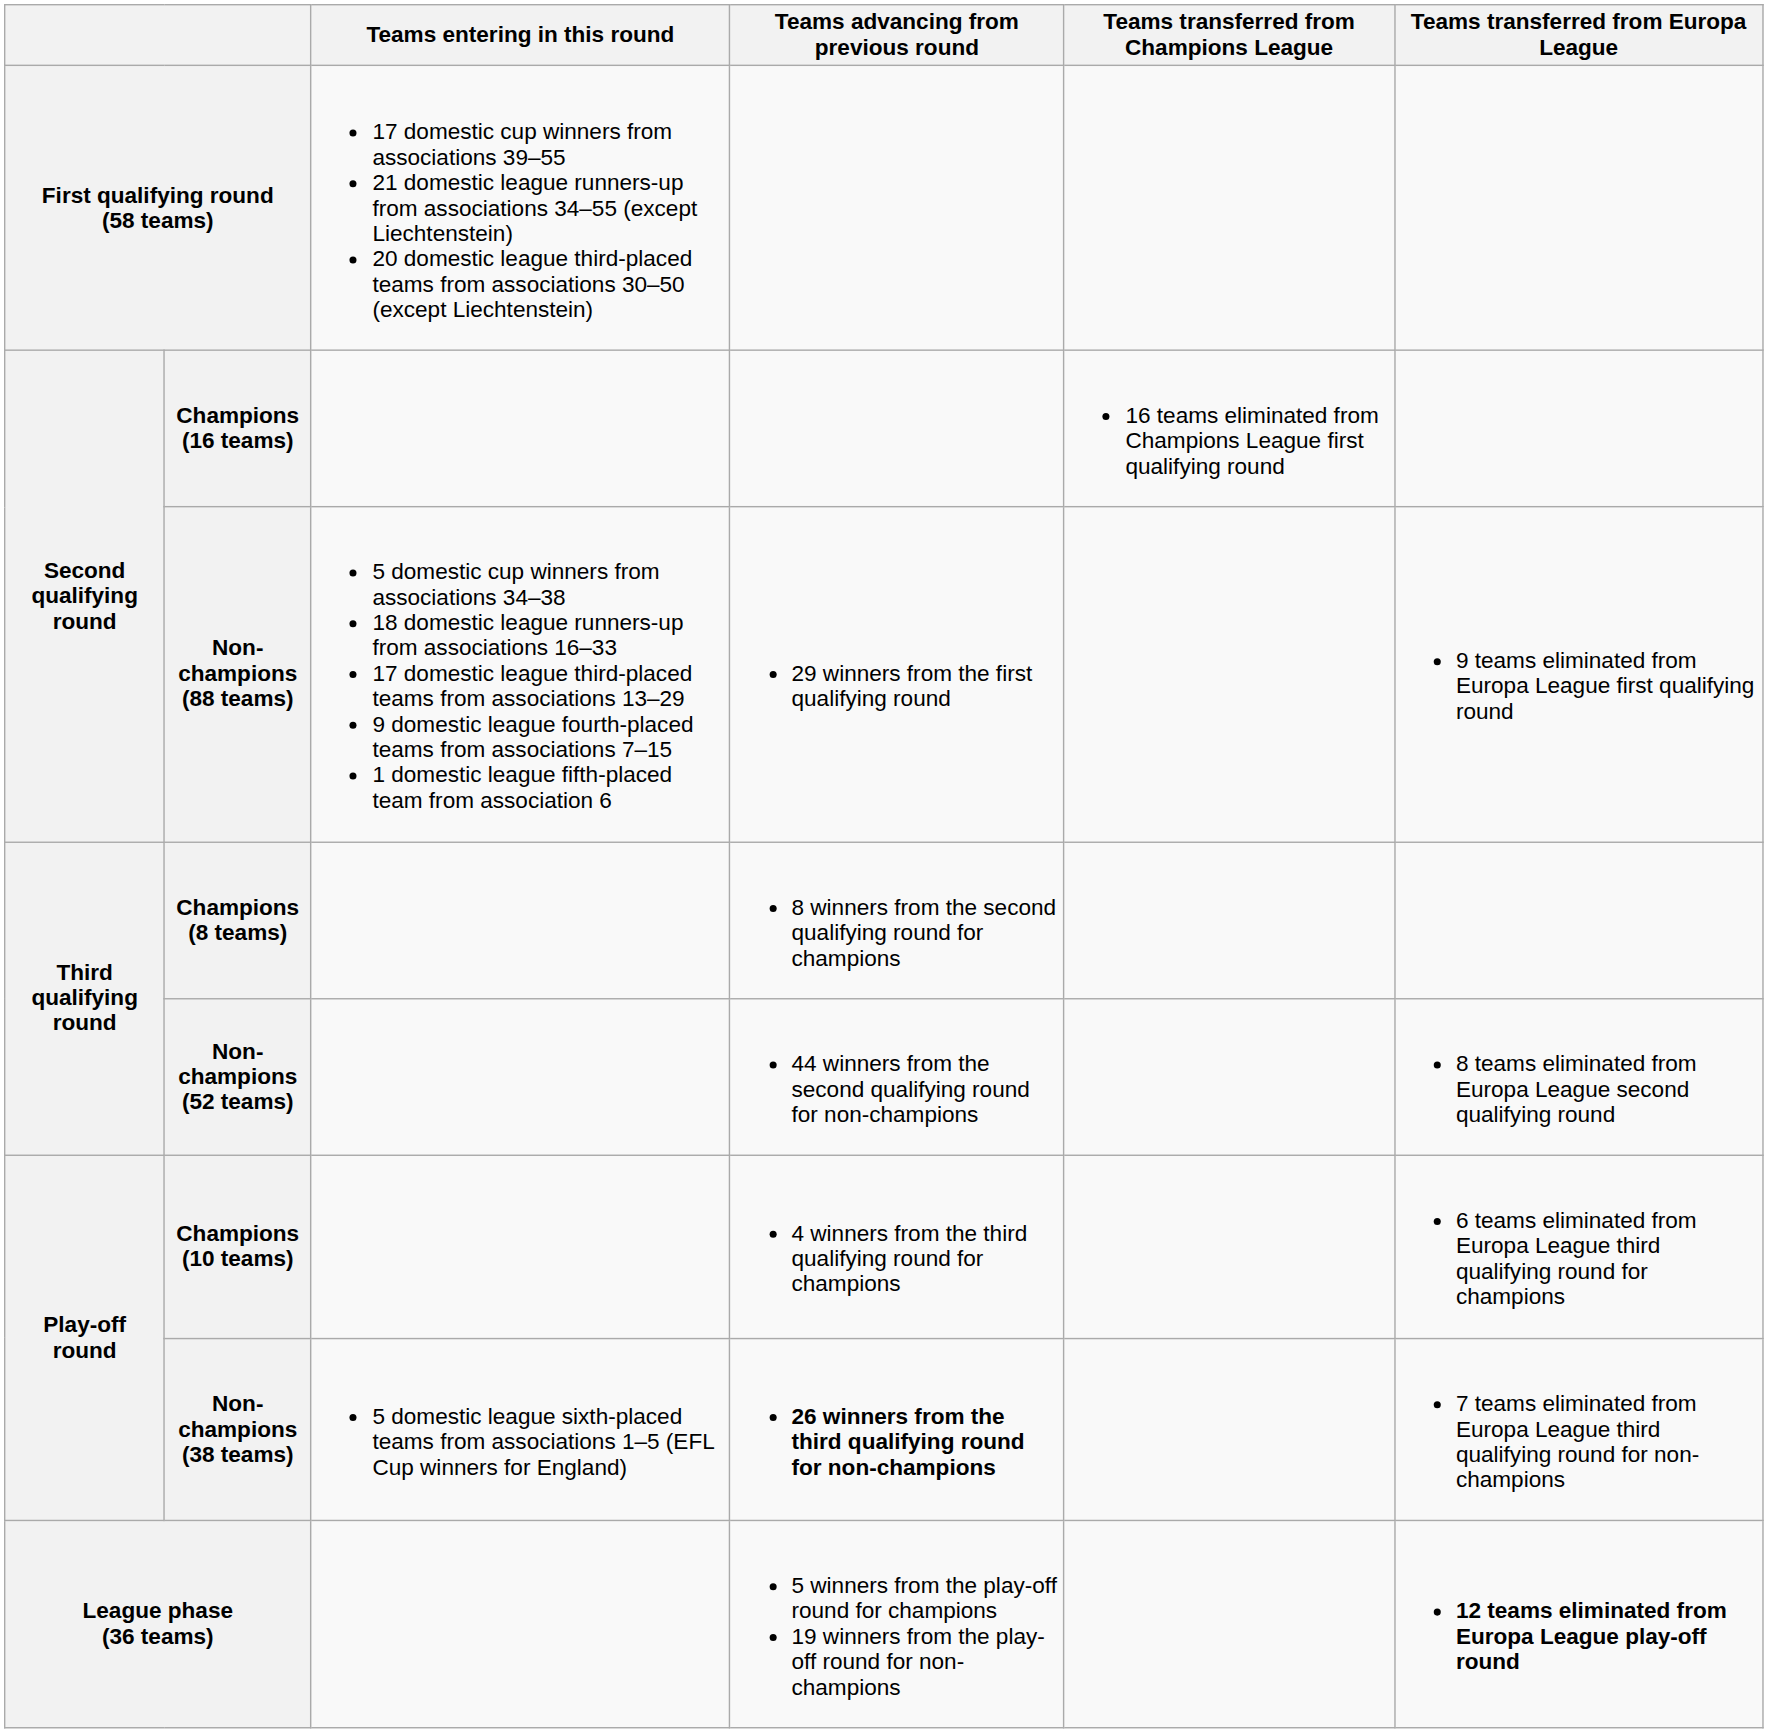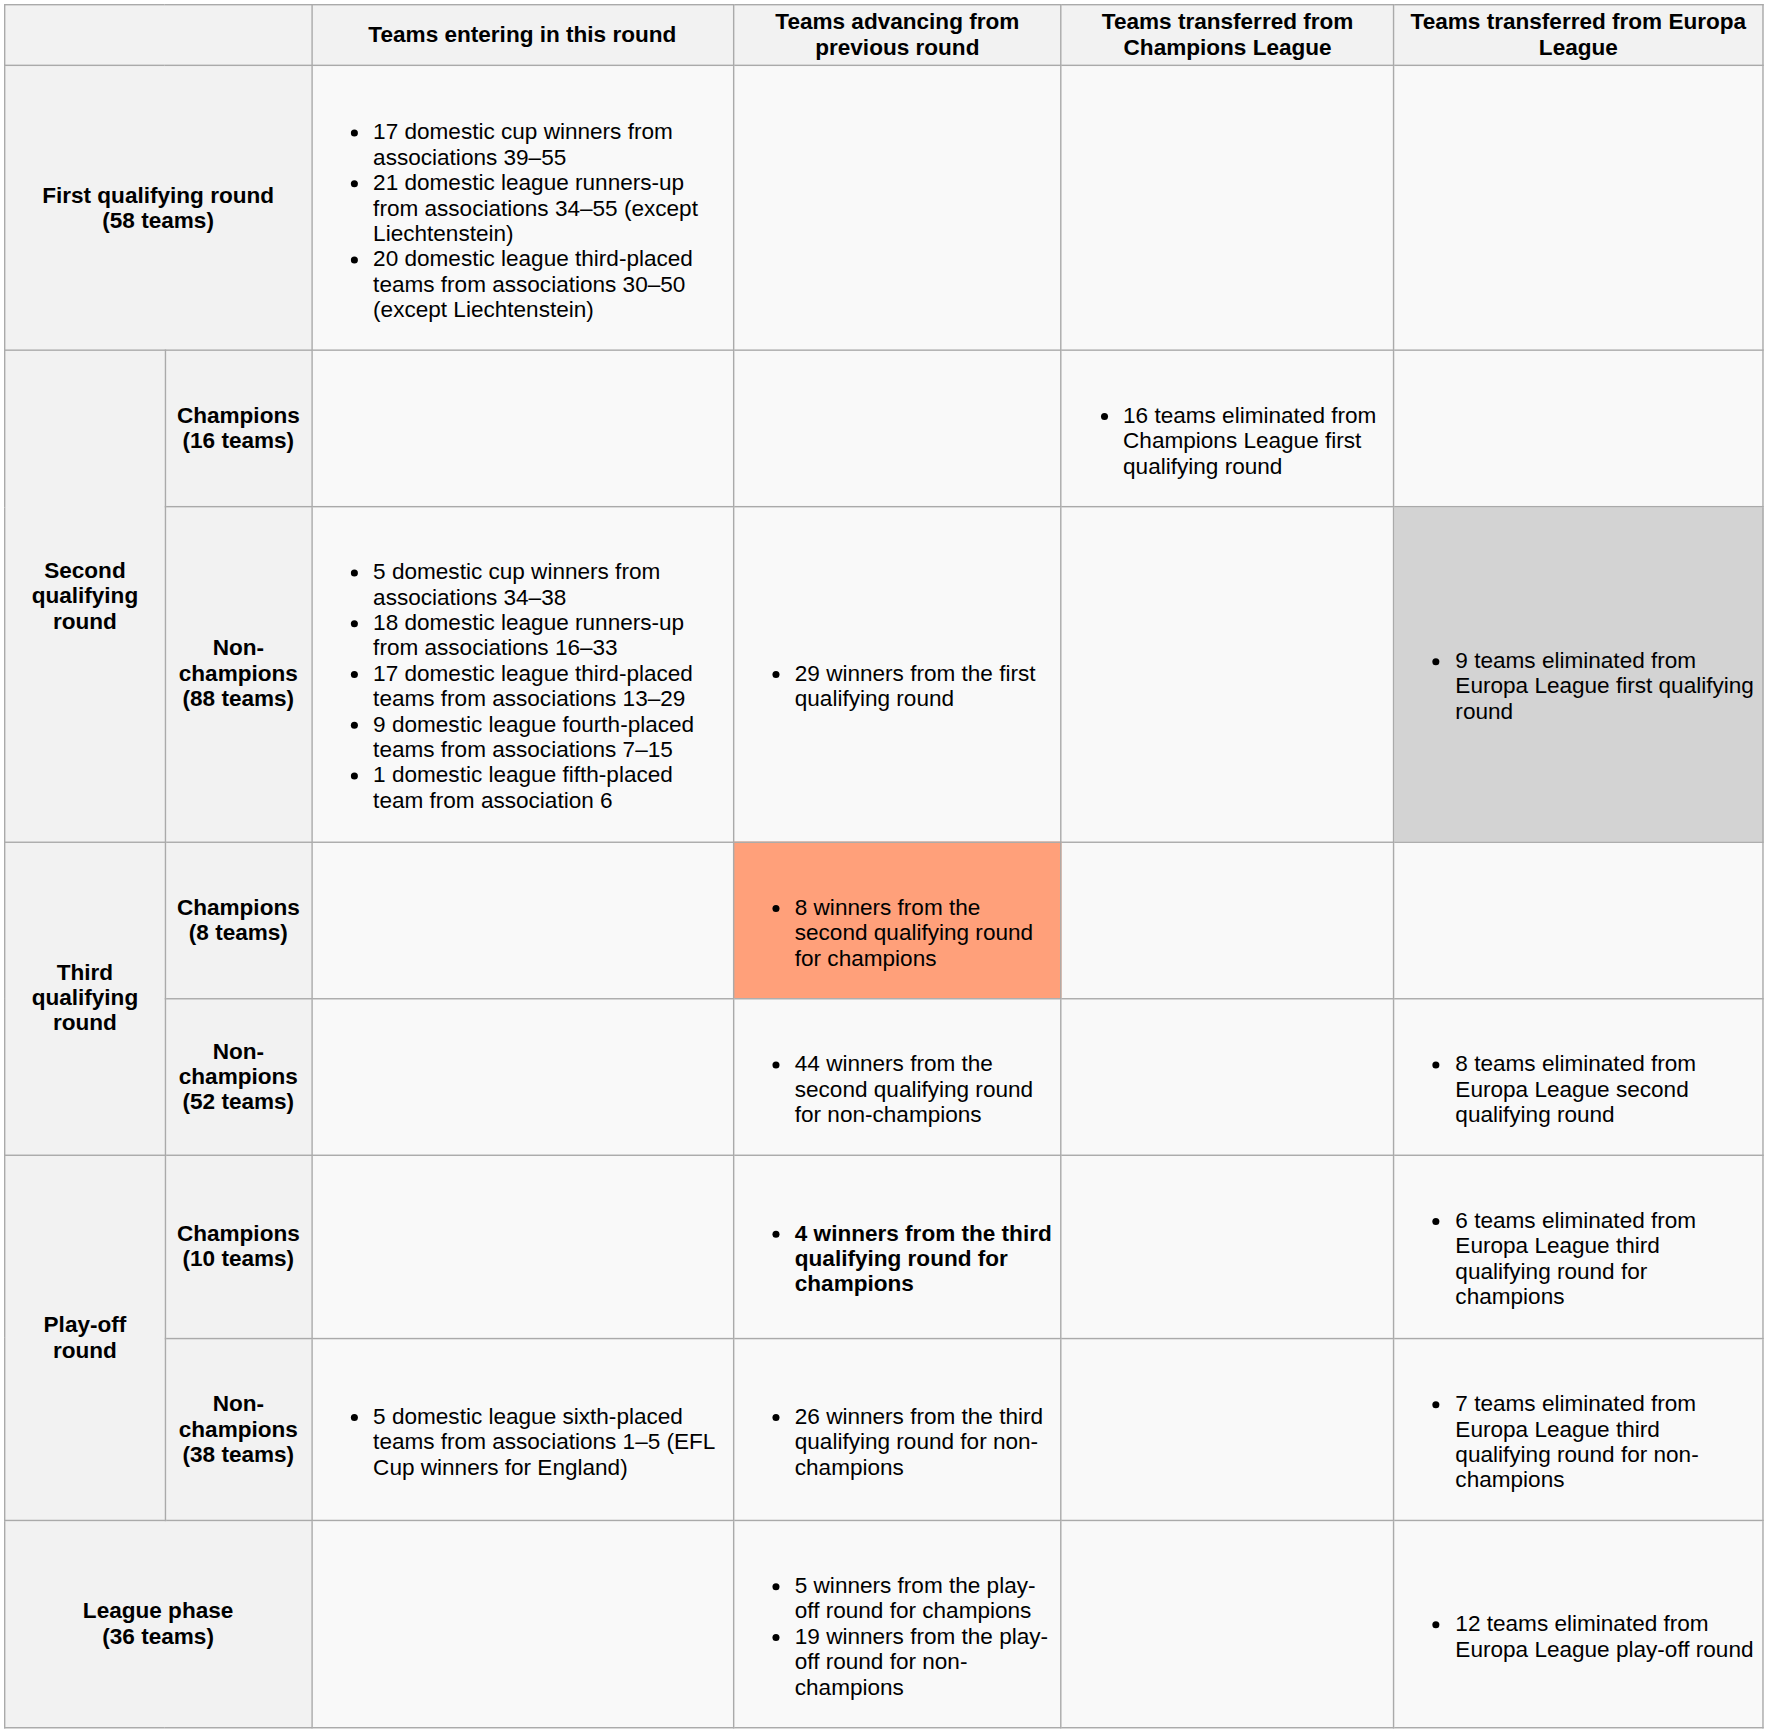Non-champions (88 teams) | Teams transferred from Europa League: no background -> lightgrey background
Champions (8 teams) | Teams advancing from previous round: no background -> lightsalmon background
Champions (10 teams) | Teams advancing from previous round: normal -> bold
Non-champions (38 teams) | Teams advancing from previous round: bold -> normal
League phase (36 teams) | Teams transferred from Europa League: bold -> normal
